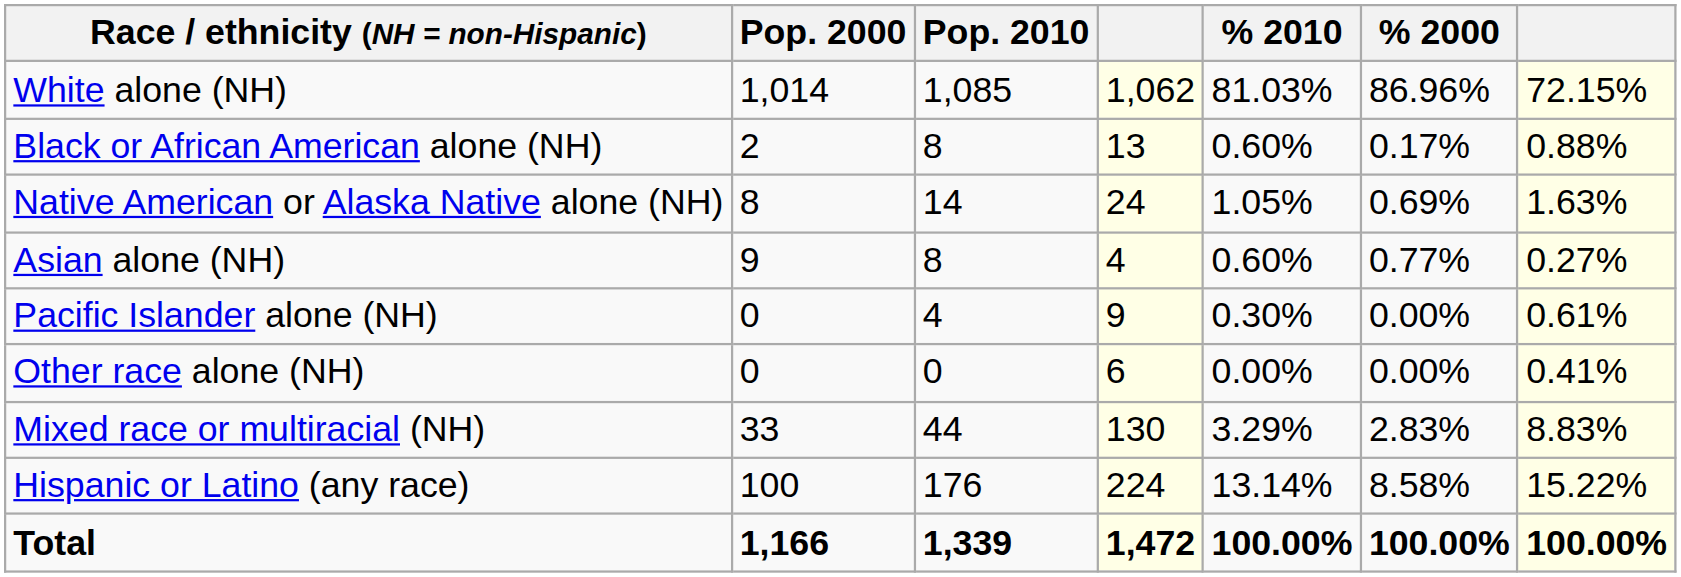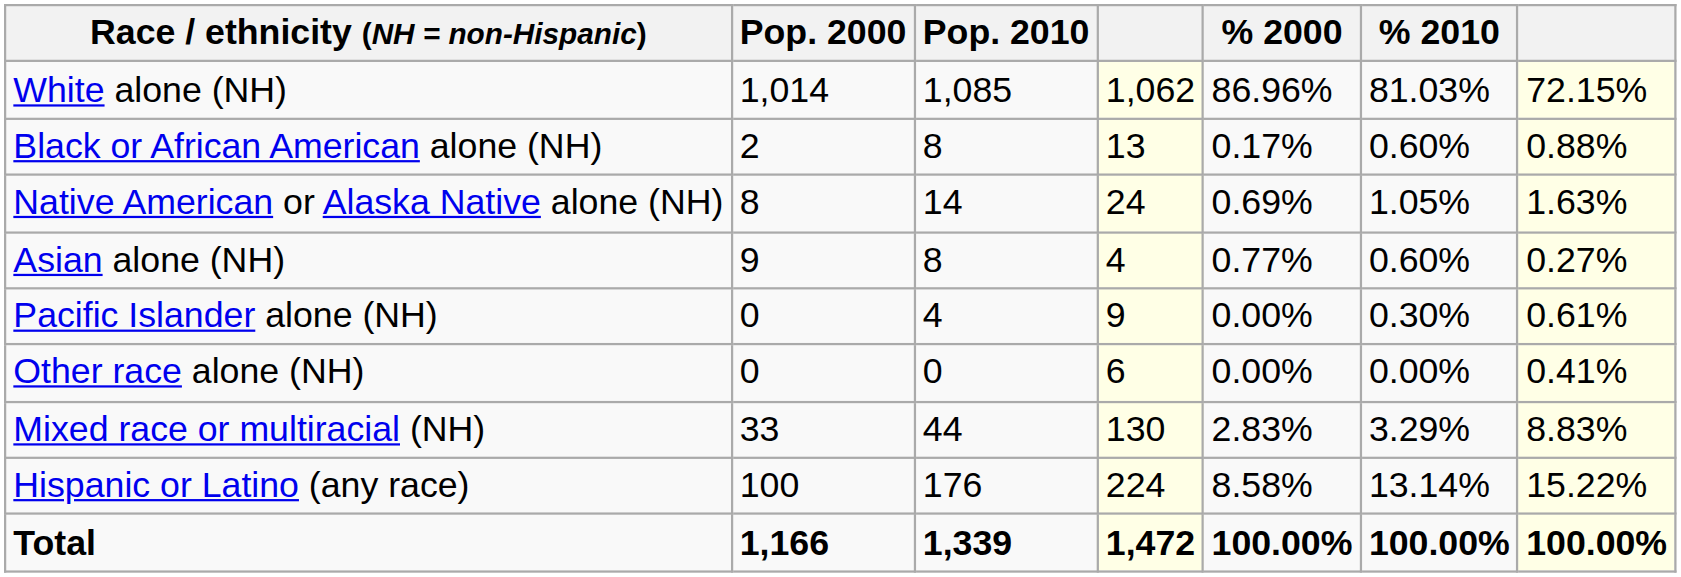columns swapped: % 2000 <-> % 2010
